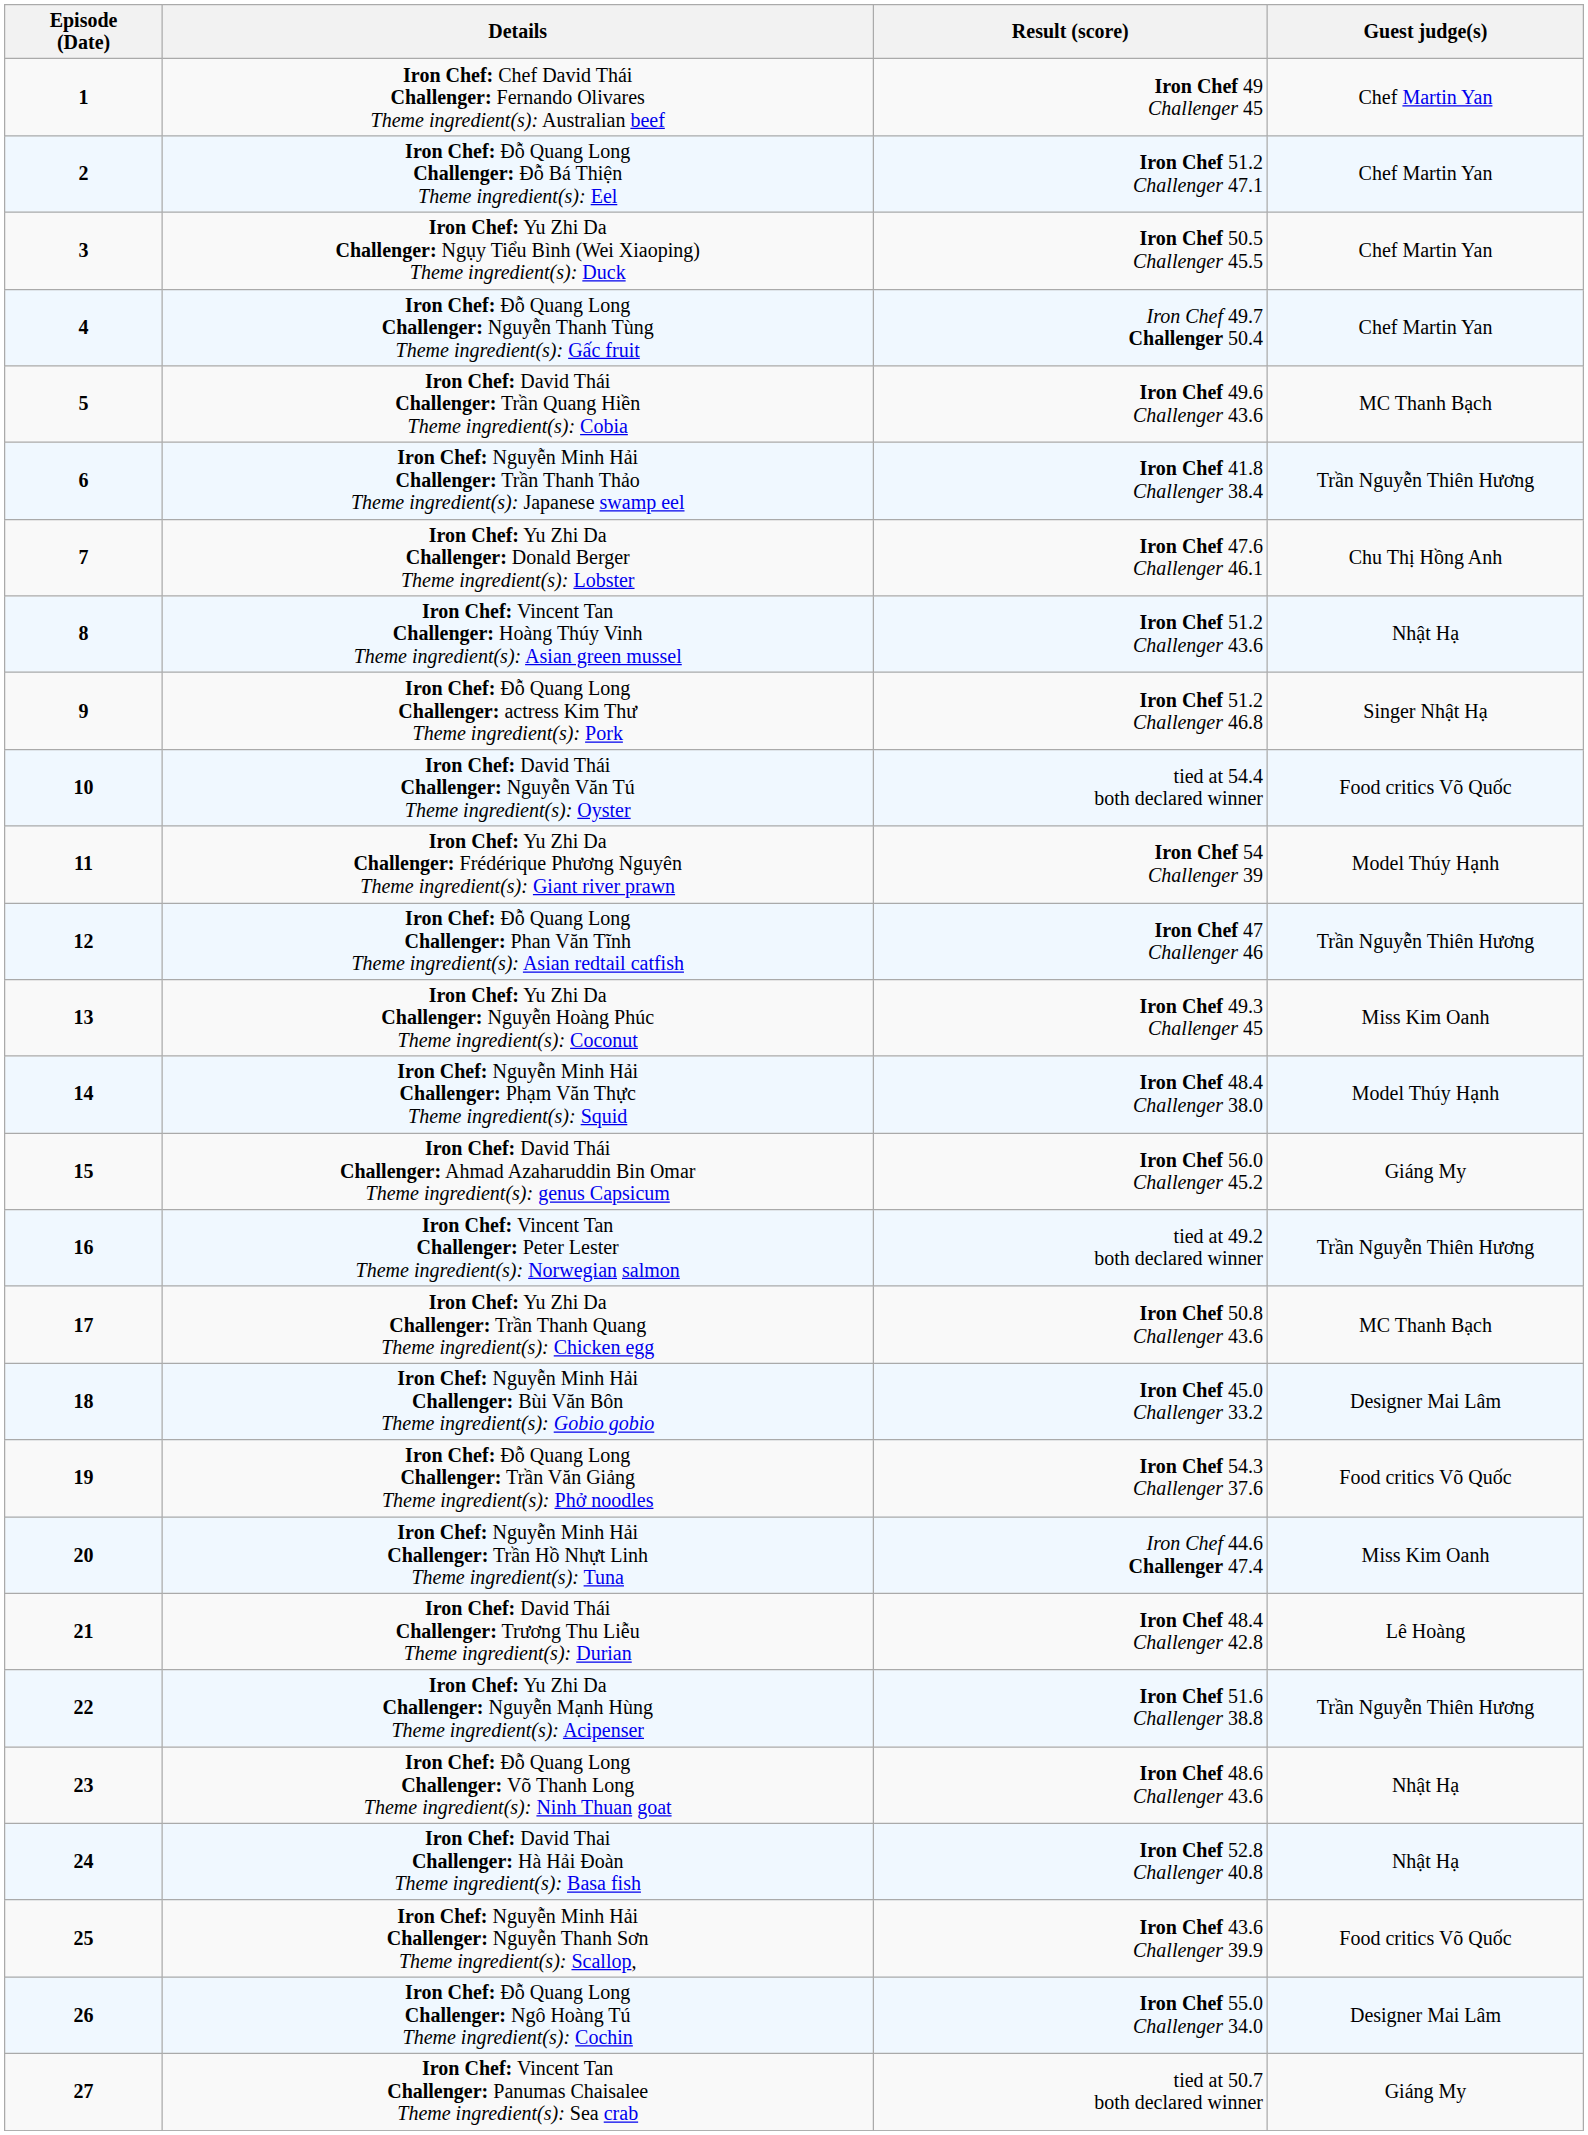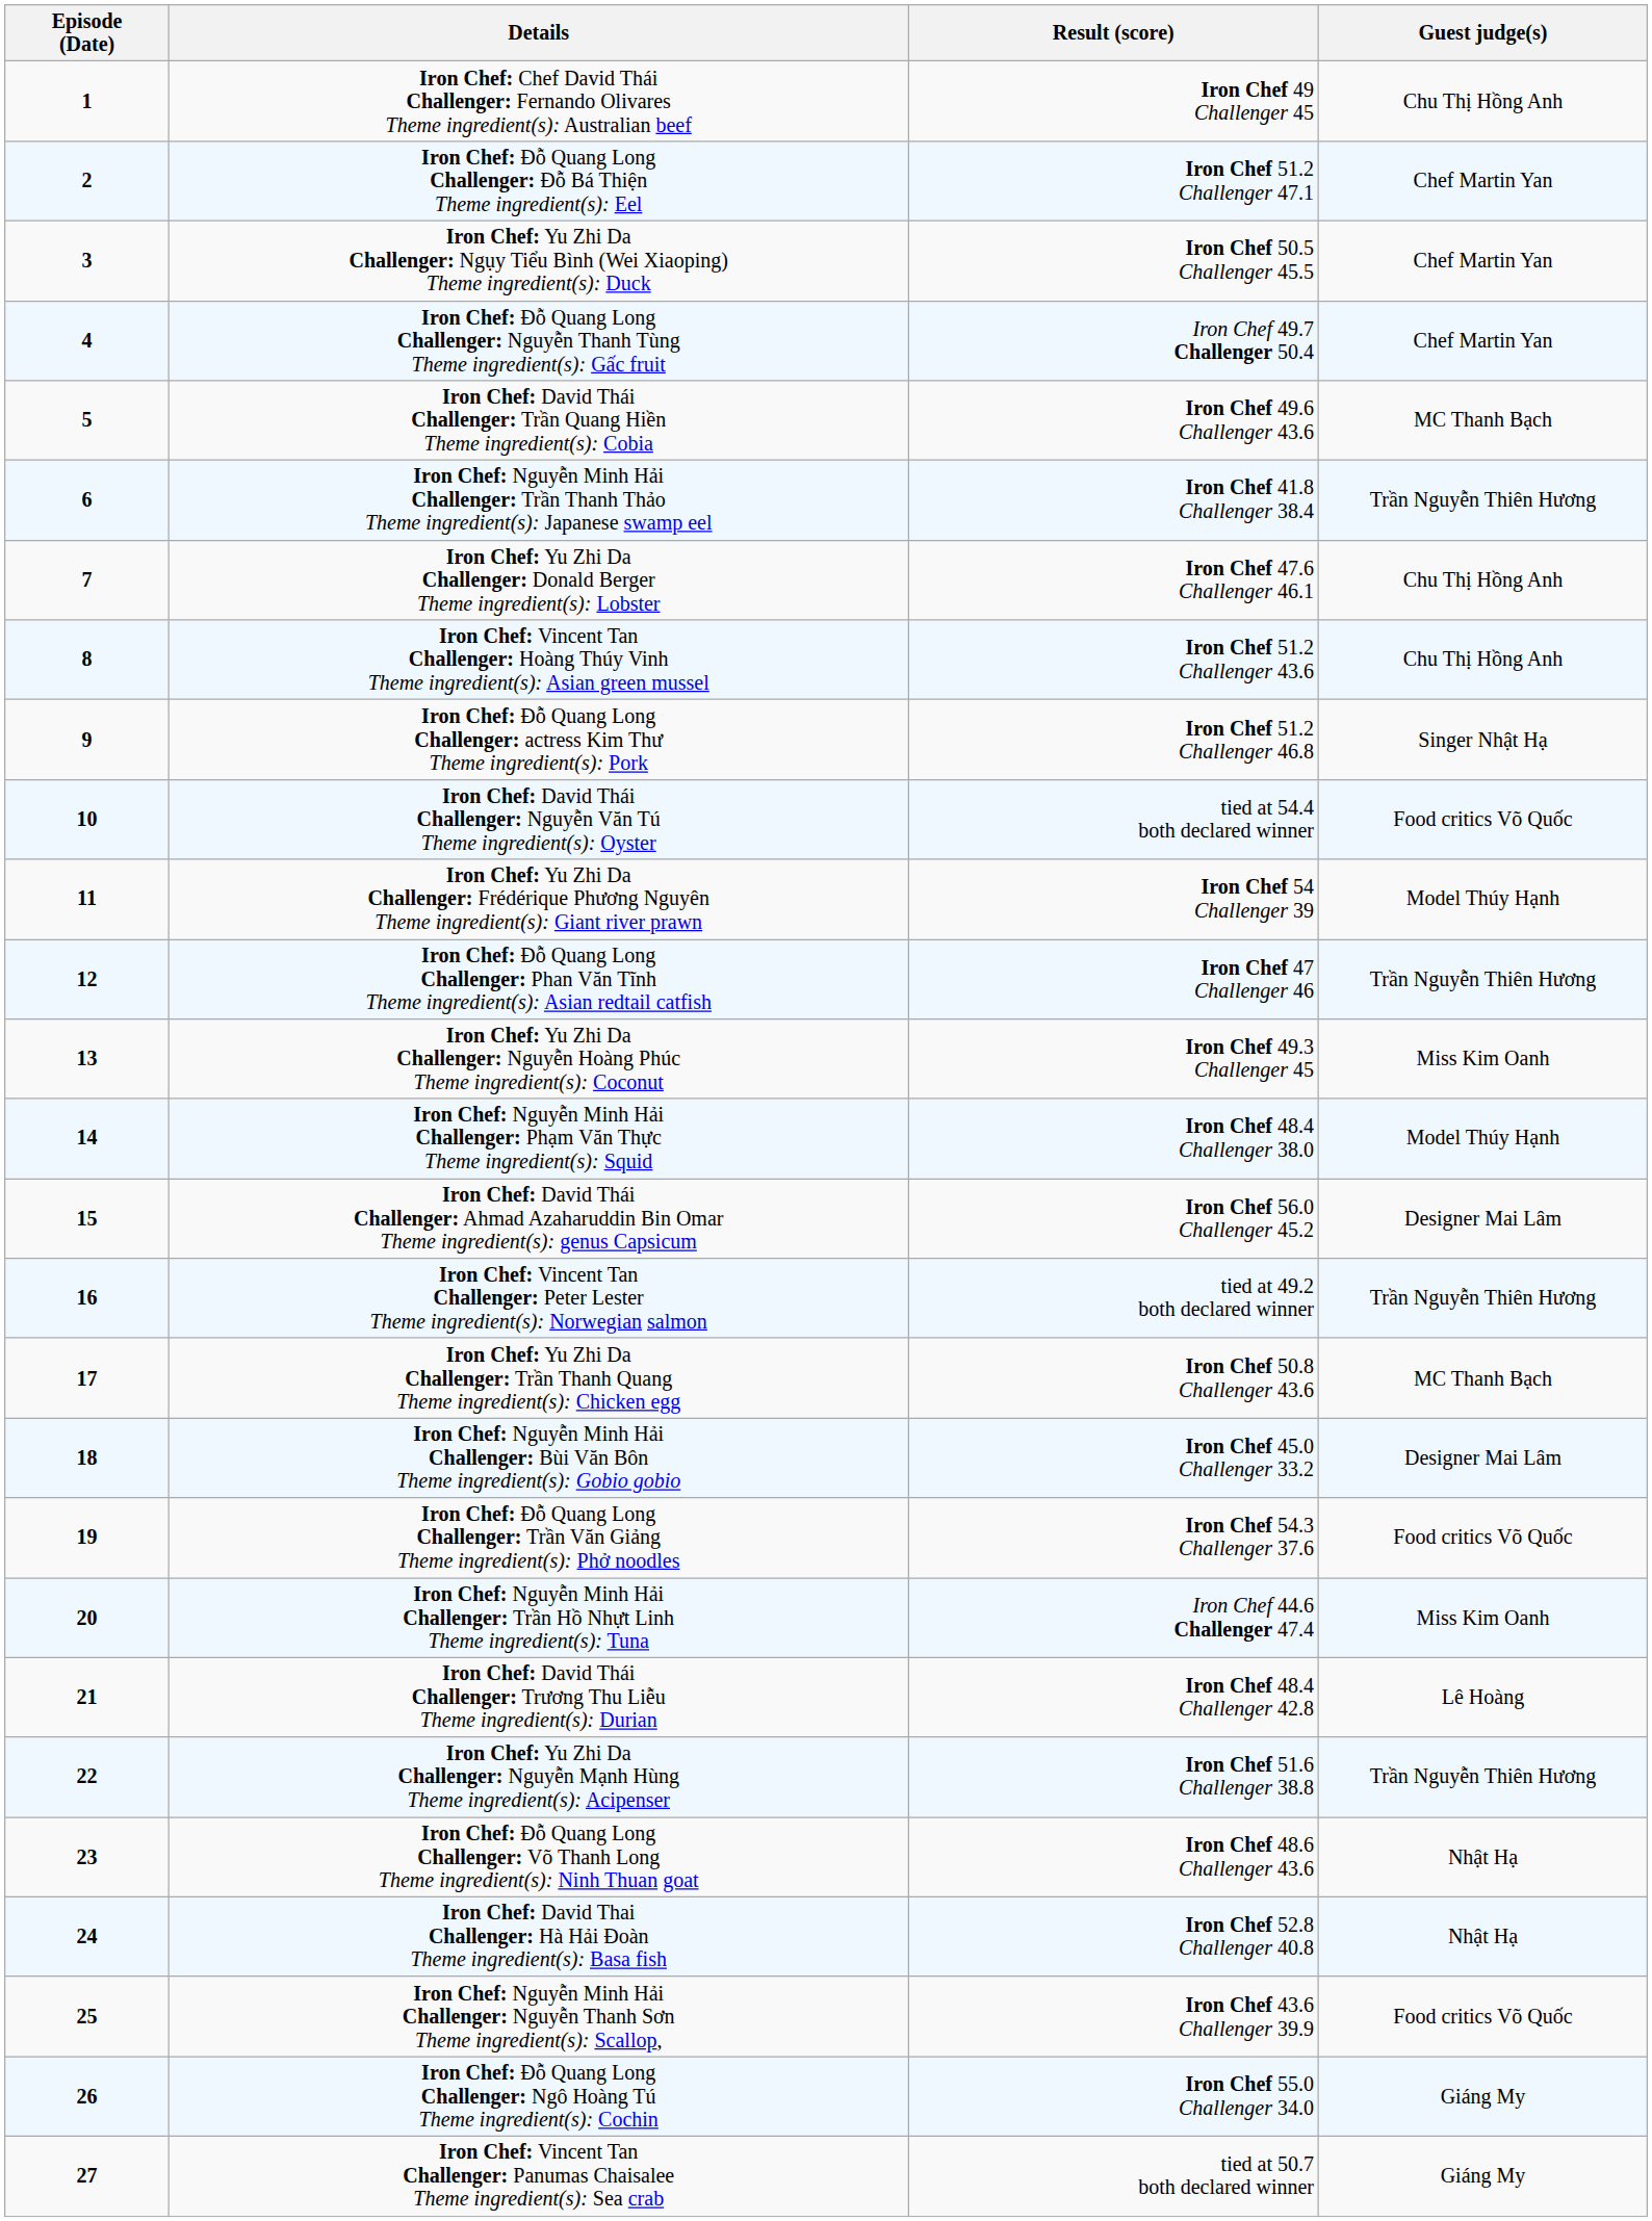row 2 | Guest judge(s): Chef Martin Yan -> Chu Thị Hồng Anh
row 9 | Guest judge(s): Nhật Hạ -> Chu Thị Hồng Anh
row 16 | Guest judge(s): Giáng My -> Designer Mai Lâm
row 27 | Guest judge(s): Designer Mai Lâm -> Giáng My
